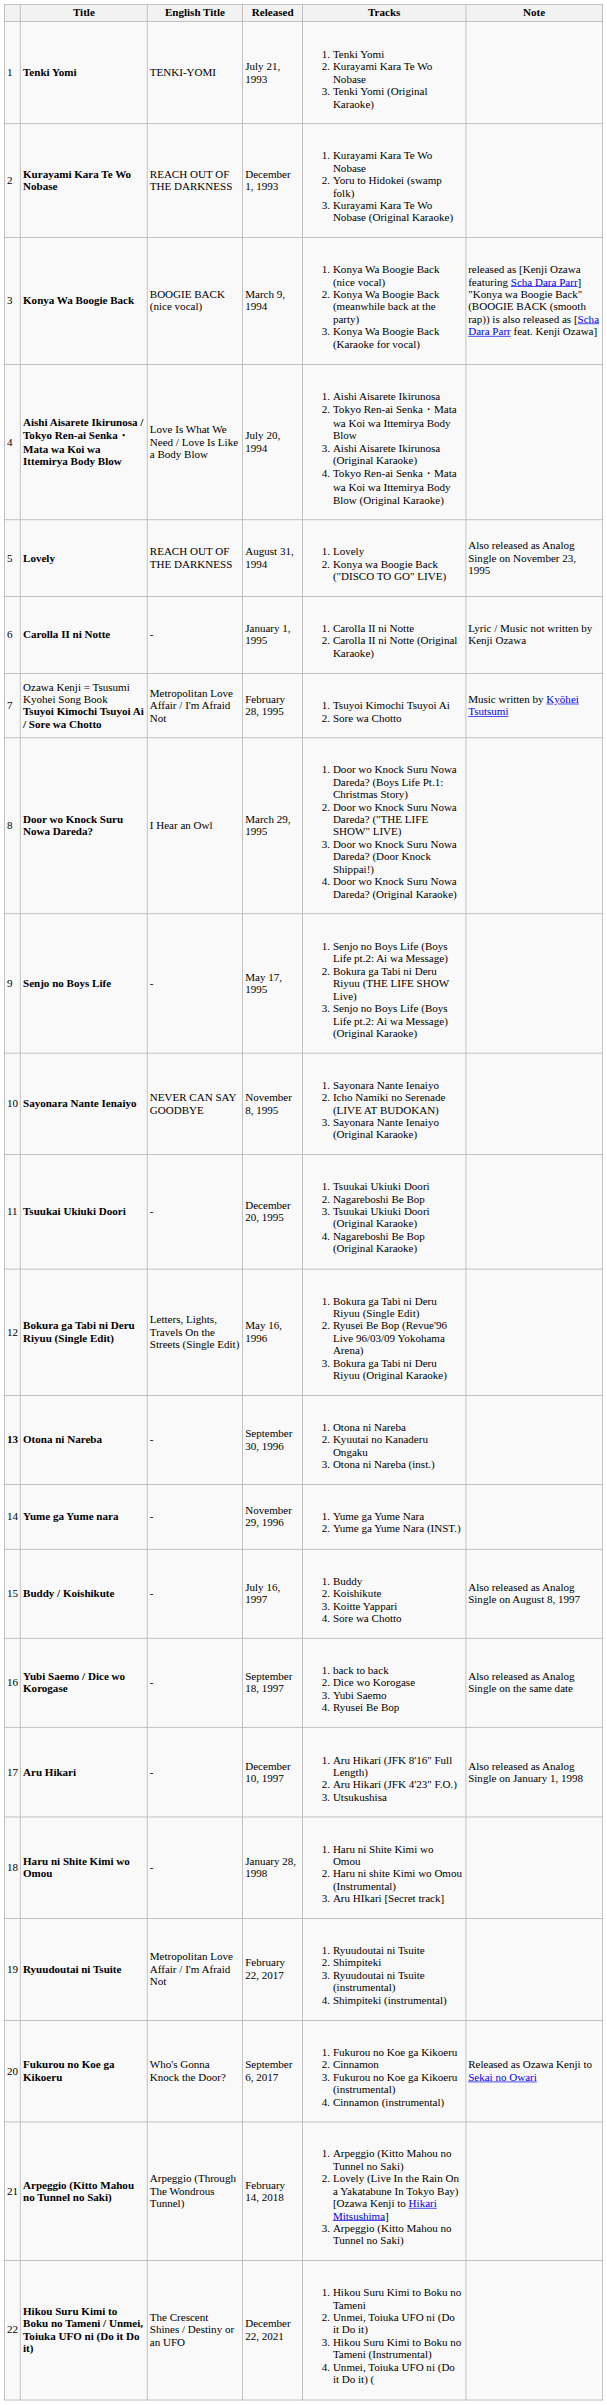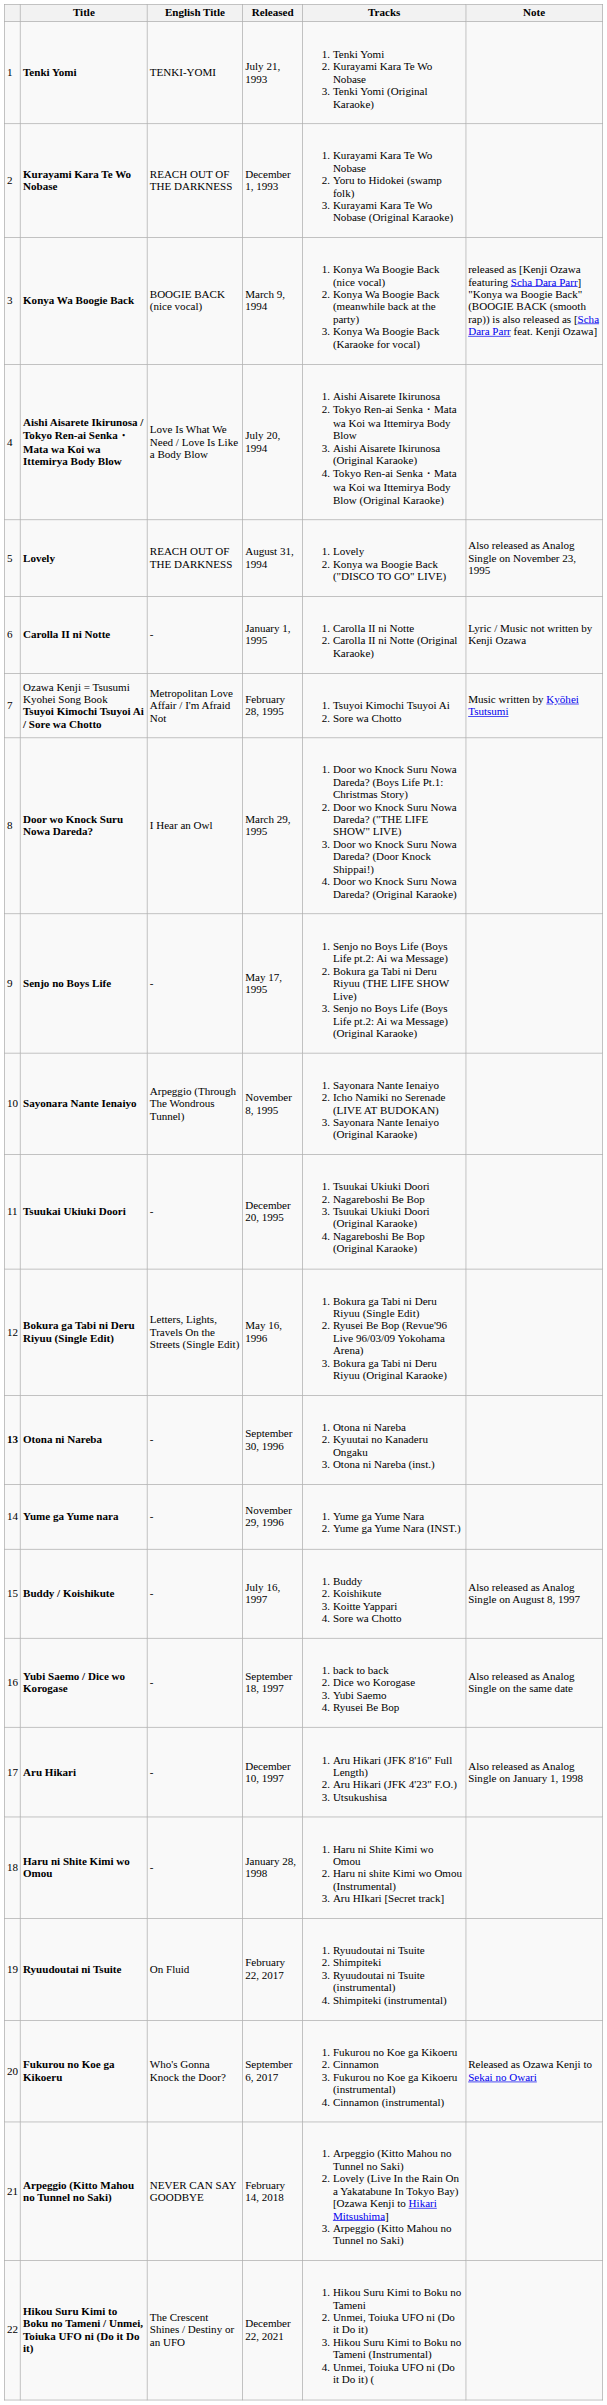Sayonara Nante Ienaiyo | English Title: NEVER CAN SAY GOODBYE -> Arpeggio (Through The Wondrous Tunnel)
Ryuudoutai ni Tsuite | English Title: Metropolitan Love Affair / I'm Afraid Not -> On Fluid
Arpeggio (Kitto Mahou no Tunnel no Saki) | English Title: Arpeggio (Through The Wondrous Tunnel) -> NEVER CAN SAY GOODBYE
